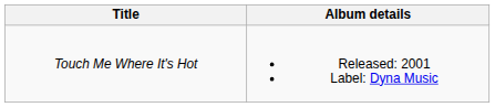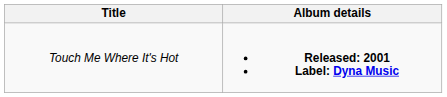Touch Me Where It's Hot | Album details: normal -> bold
